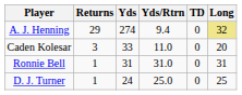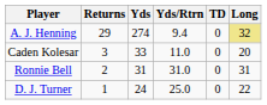Ronnie Bell | Returns: 1 -> 2
D. J. Turner | Long: 25 -> 22
